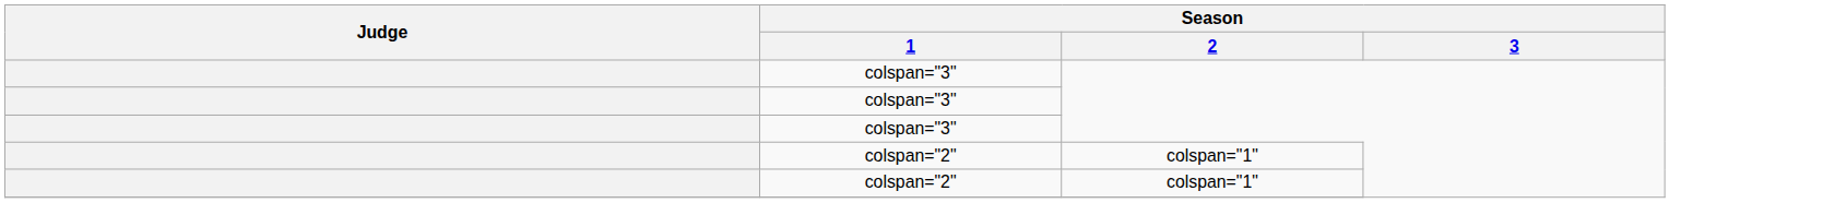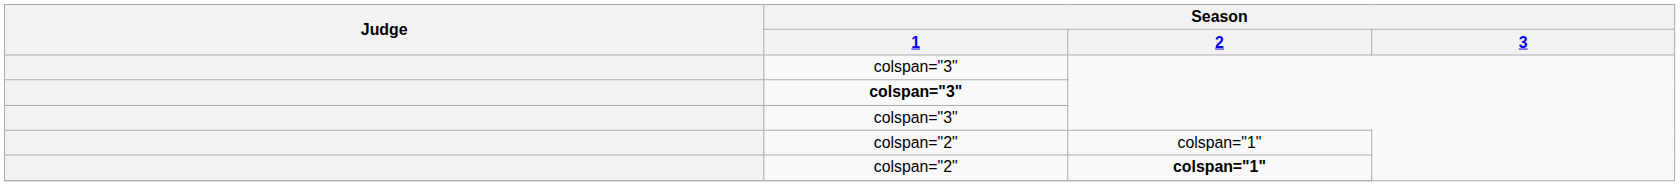row 4 | Season / 1: normal -> bold
row 7 | Season / 2: normal -> bold
